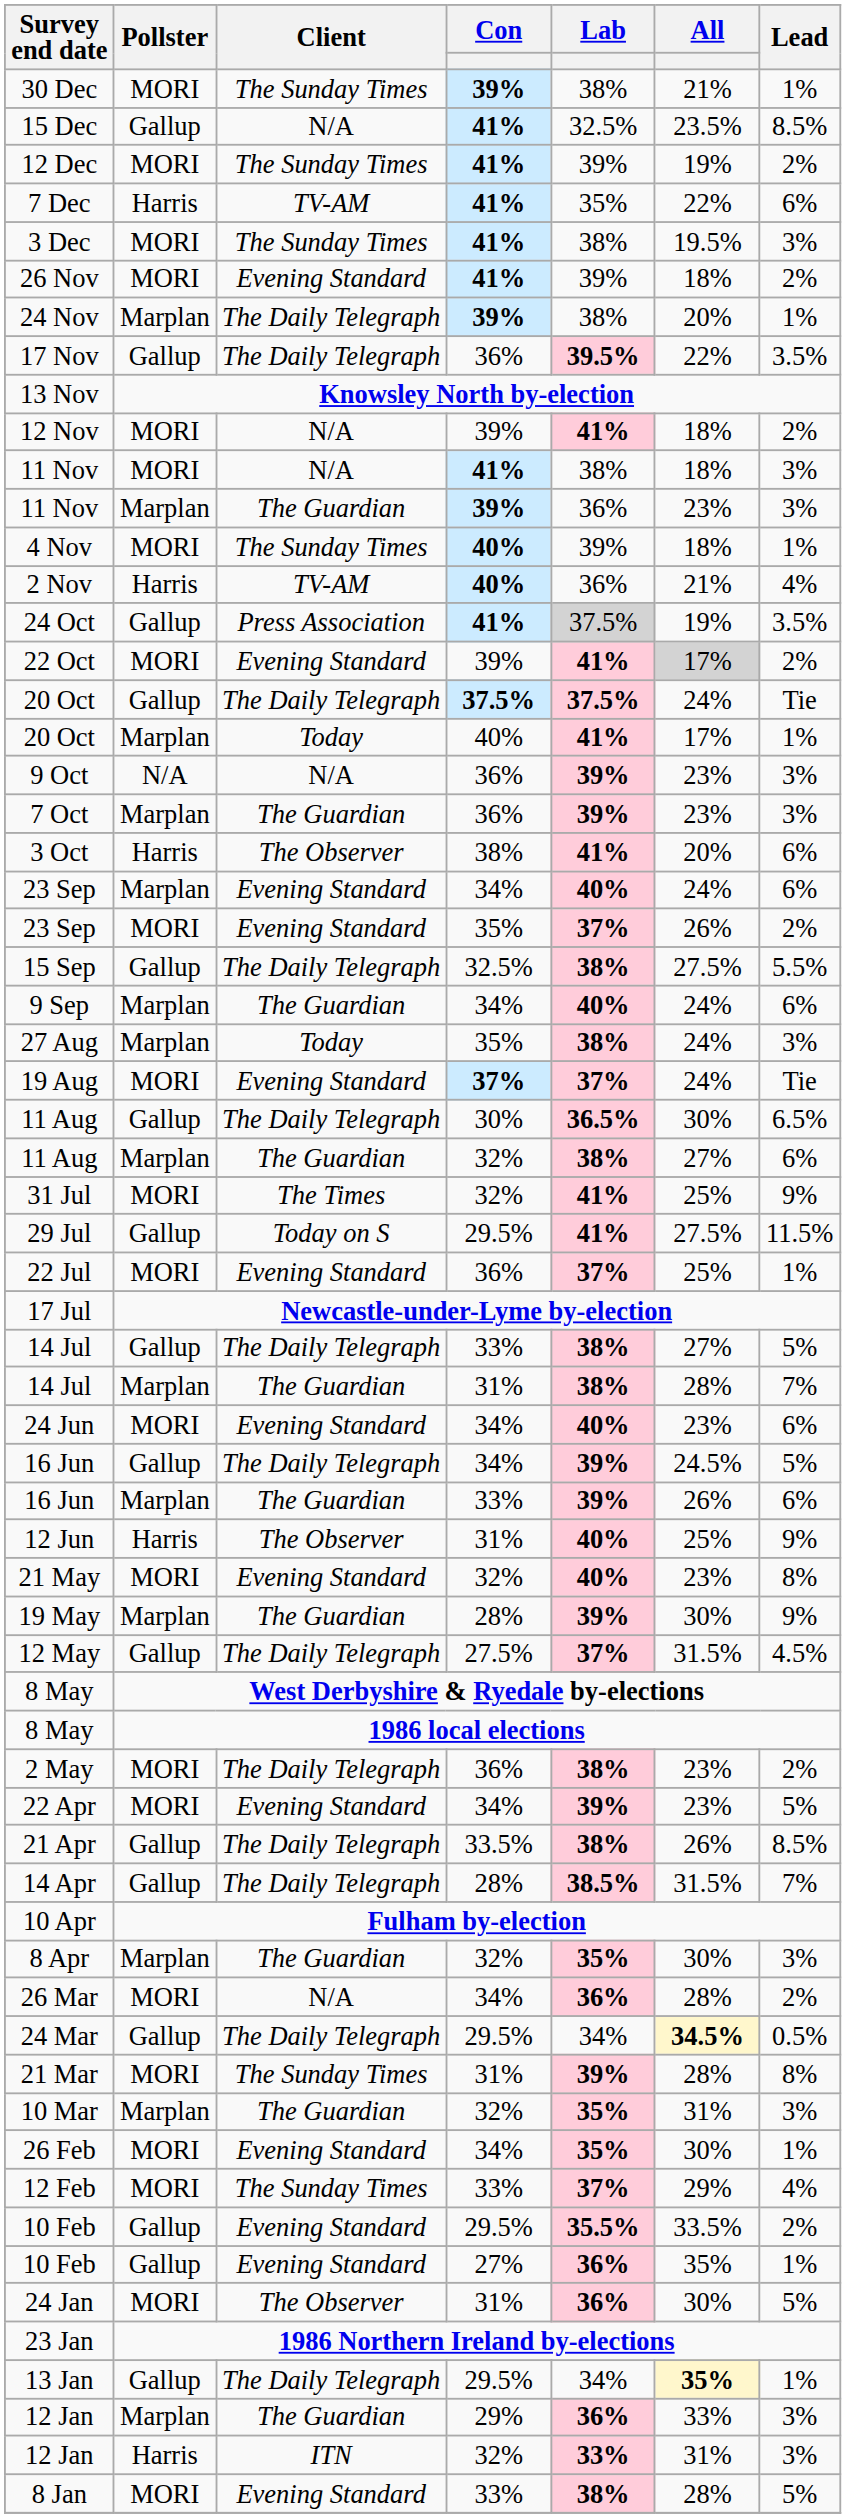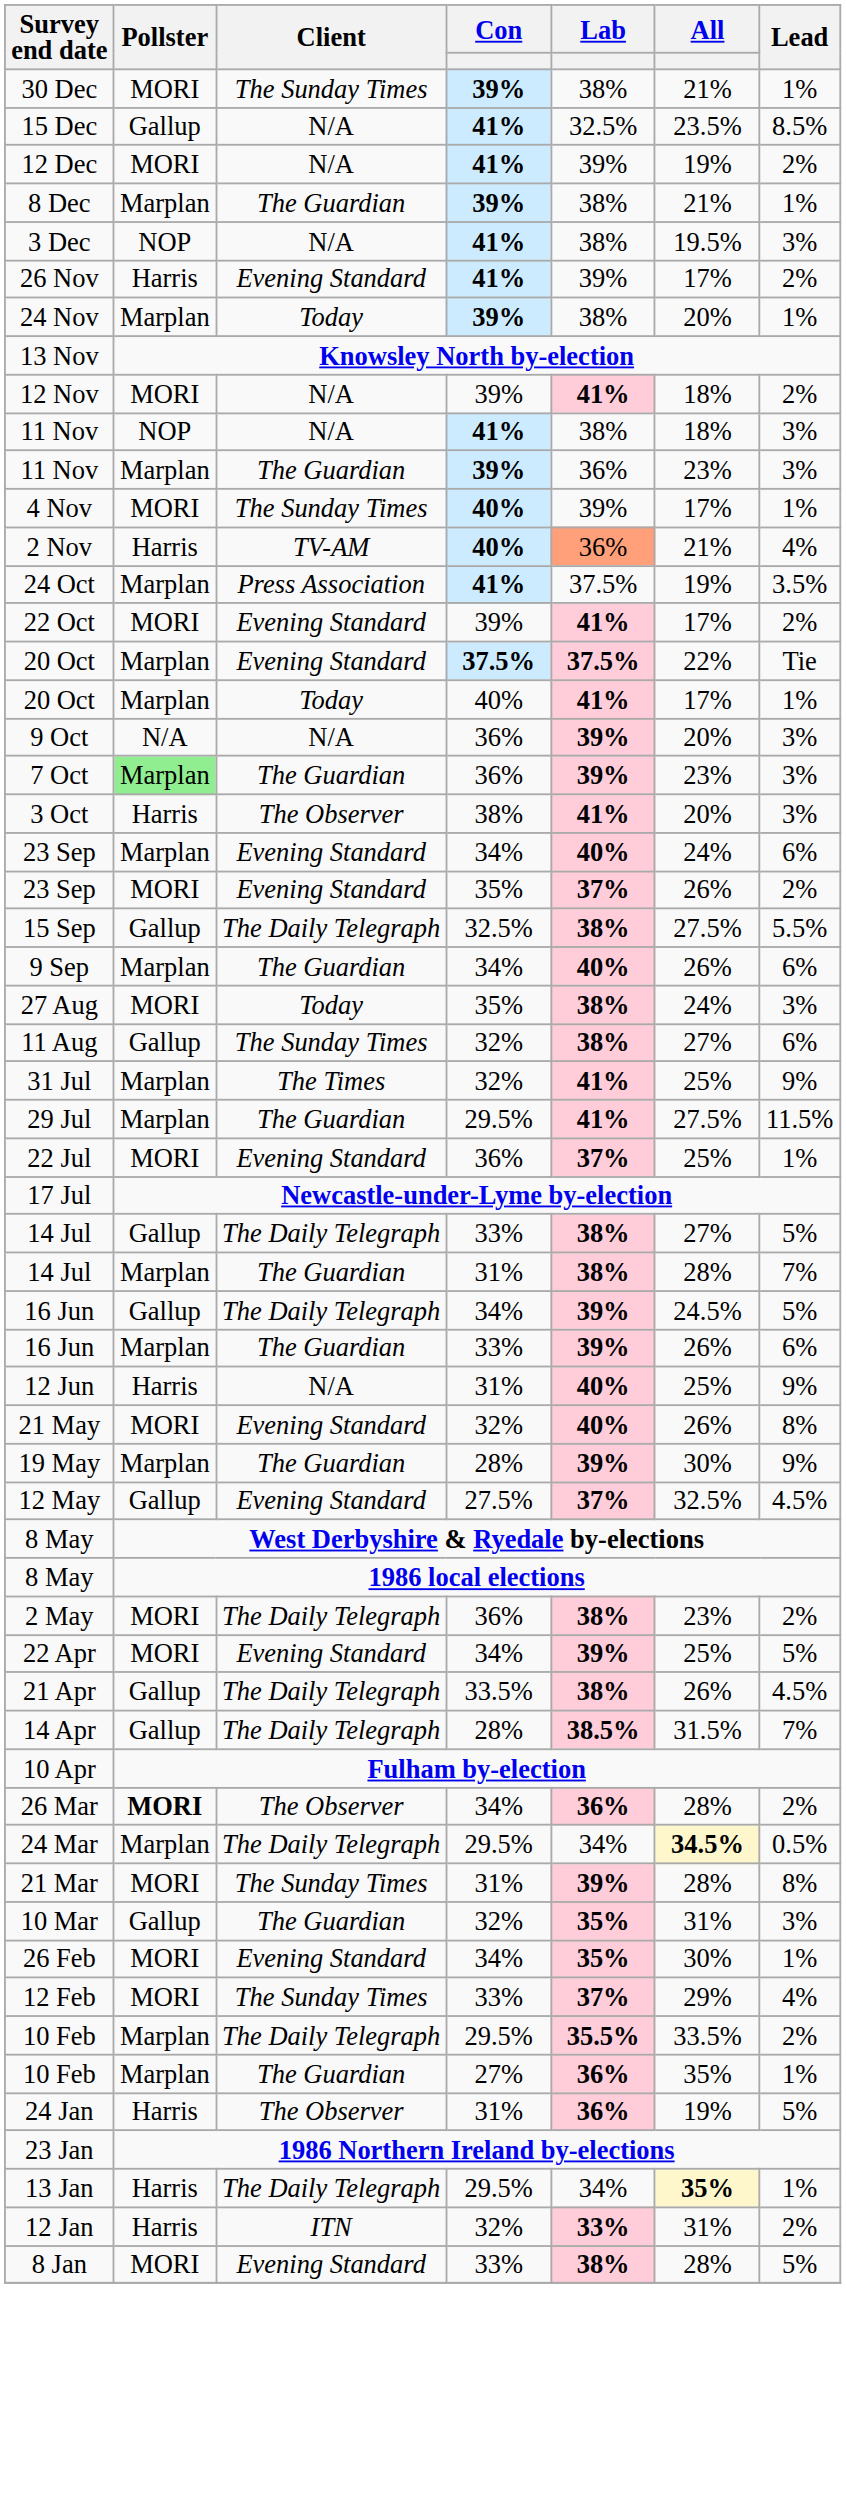12 Dec | Client: The Sunday Times -> N/A
+ row: 8 Dec | Marplan | The Guardian | 39% | 38% | 21% | 1%
- row: 7 Dec | Harris | TV-AM | 41% | 35% | 22% | 6%
3 Dec | Pollster: MORI -> NOP
3 Dec | Client: The Sunday Times -> N/A
26 Nov | Pollster: MORI -> Harris
26 Nov | All: 18% -> 17%
24 Nov | Client: The Daily Telegraph -> Today
- row: 17 Nov | Gallup | The Daily Telegraph | 36% | 39.5% | 22% | 3.5%
11 Nov / 41% | Pollster: MORI -> NOP
4 Nov | All: 18% -> 17%
2 Nov | Lab: no background -> lightsalmon background
24 Oct | Pollster: Gallup -> Marplan
24 Oct | Lab: lightgrey background -> no background
22 Oct | All: lightgrey background -> no background
20 Oct / 37.5% | Pollster: Gallup -> Marplan
20 Oct / 37.5% | Client: The Daily Telegraph -> Evening Standard
20 Oct / 37.5% | All: 24% -> 22%
9 Oct | All: 23% -> 20%
7 Oct | Pollster: no background -> lightgreen background
3 Oct | Lead: 6% -> 3%
9 Sep | All: 24% -> 26%
27 Aug | Pollster: Marplan -> MORI
- row: 19 Aug | MORI | Evening Standard | 37% | 37% | 24% | Tie
- row: 11 Aug | Gallup | The Daily Telegraph | 30% | 36.5% | 30% | 6.5%
11 Aug / 32% | Pollster: Marplan -> Gallup
11 Aug / 32% | Client: The Guardian -> The Sunday Times
31 Jul | Pollster: MORI -> Marplan
29 Jul | Pollster: Gallup -> Marplan
29 Jul | Client: Today on S -> The Guardian
- row: 24 Jun | MORI | Evening Standard | 34% | 40% | 23% | 6%
12 Jun | Client: The Observer -> N/A
21 May | All: 23% -> 26%
12 May | Client: The Daily Telegraph -> Evening Standard
12 May | All: 31.5% -> 32.5%
22 Apr | All: 23% -> 25%
21 Apr | Lead: 8.5% -> 4.5%
- row: 8 Apr | Marplan | The Guardian | 32% | 35% | 30% | 3%
26 Mar | Pollster: normal -> bold
26 Mar | Client: N/A -> The Observer
24 Mar | Pollster: Gallup -> Marplan
10 Mar | Pollster: Marplan -> Gallup
10 Feb / 29.5% | Pollster: Gallup -> Marplan
10 Feb / 29.5% | Client: Evening Standard -> The Daily Telegraph
10 Feb / 27% | Pollster: Gallup -> Marplan
10 Feb / 27% | Client: Evening Standard -> The Guardian
24 Jan | Pollster: MORI -> Harris
24 Jan | All: 30% -> 19%
13 Jan | Pollster: Gallup -> Harris
- row: 12 Jan | Marplan | The Guardian | 29% | 36% | 33% | 3%
12 Jan / 32% | Lead: 3% -> 2%
